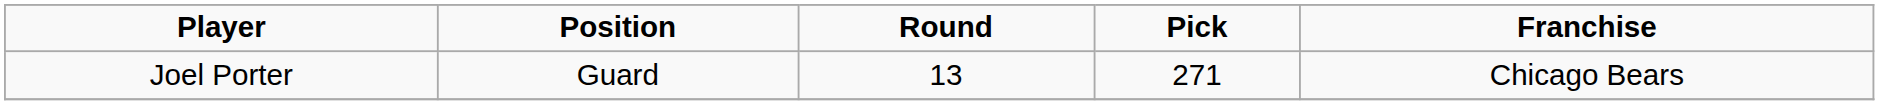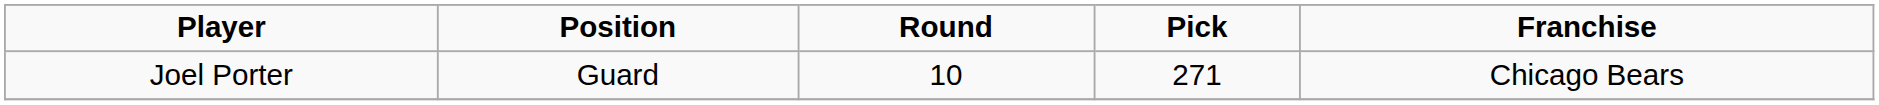Joel Porter | Round: 13 -> 10
